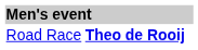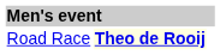Road Race | column 2: no background -> lightyellow background
